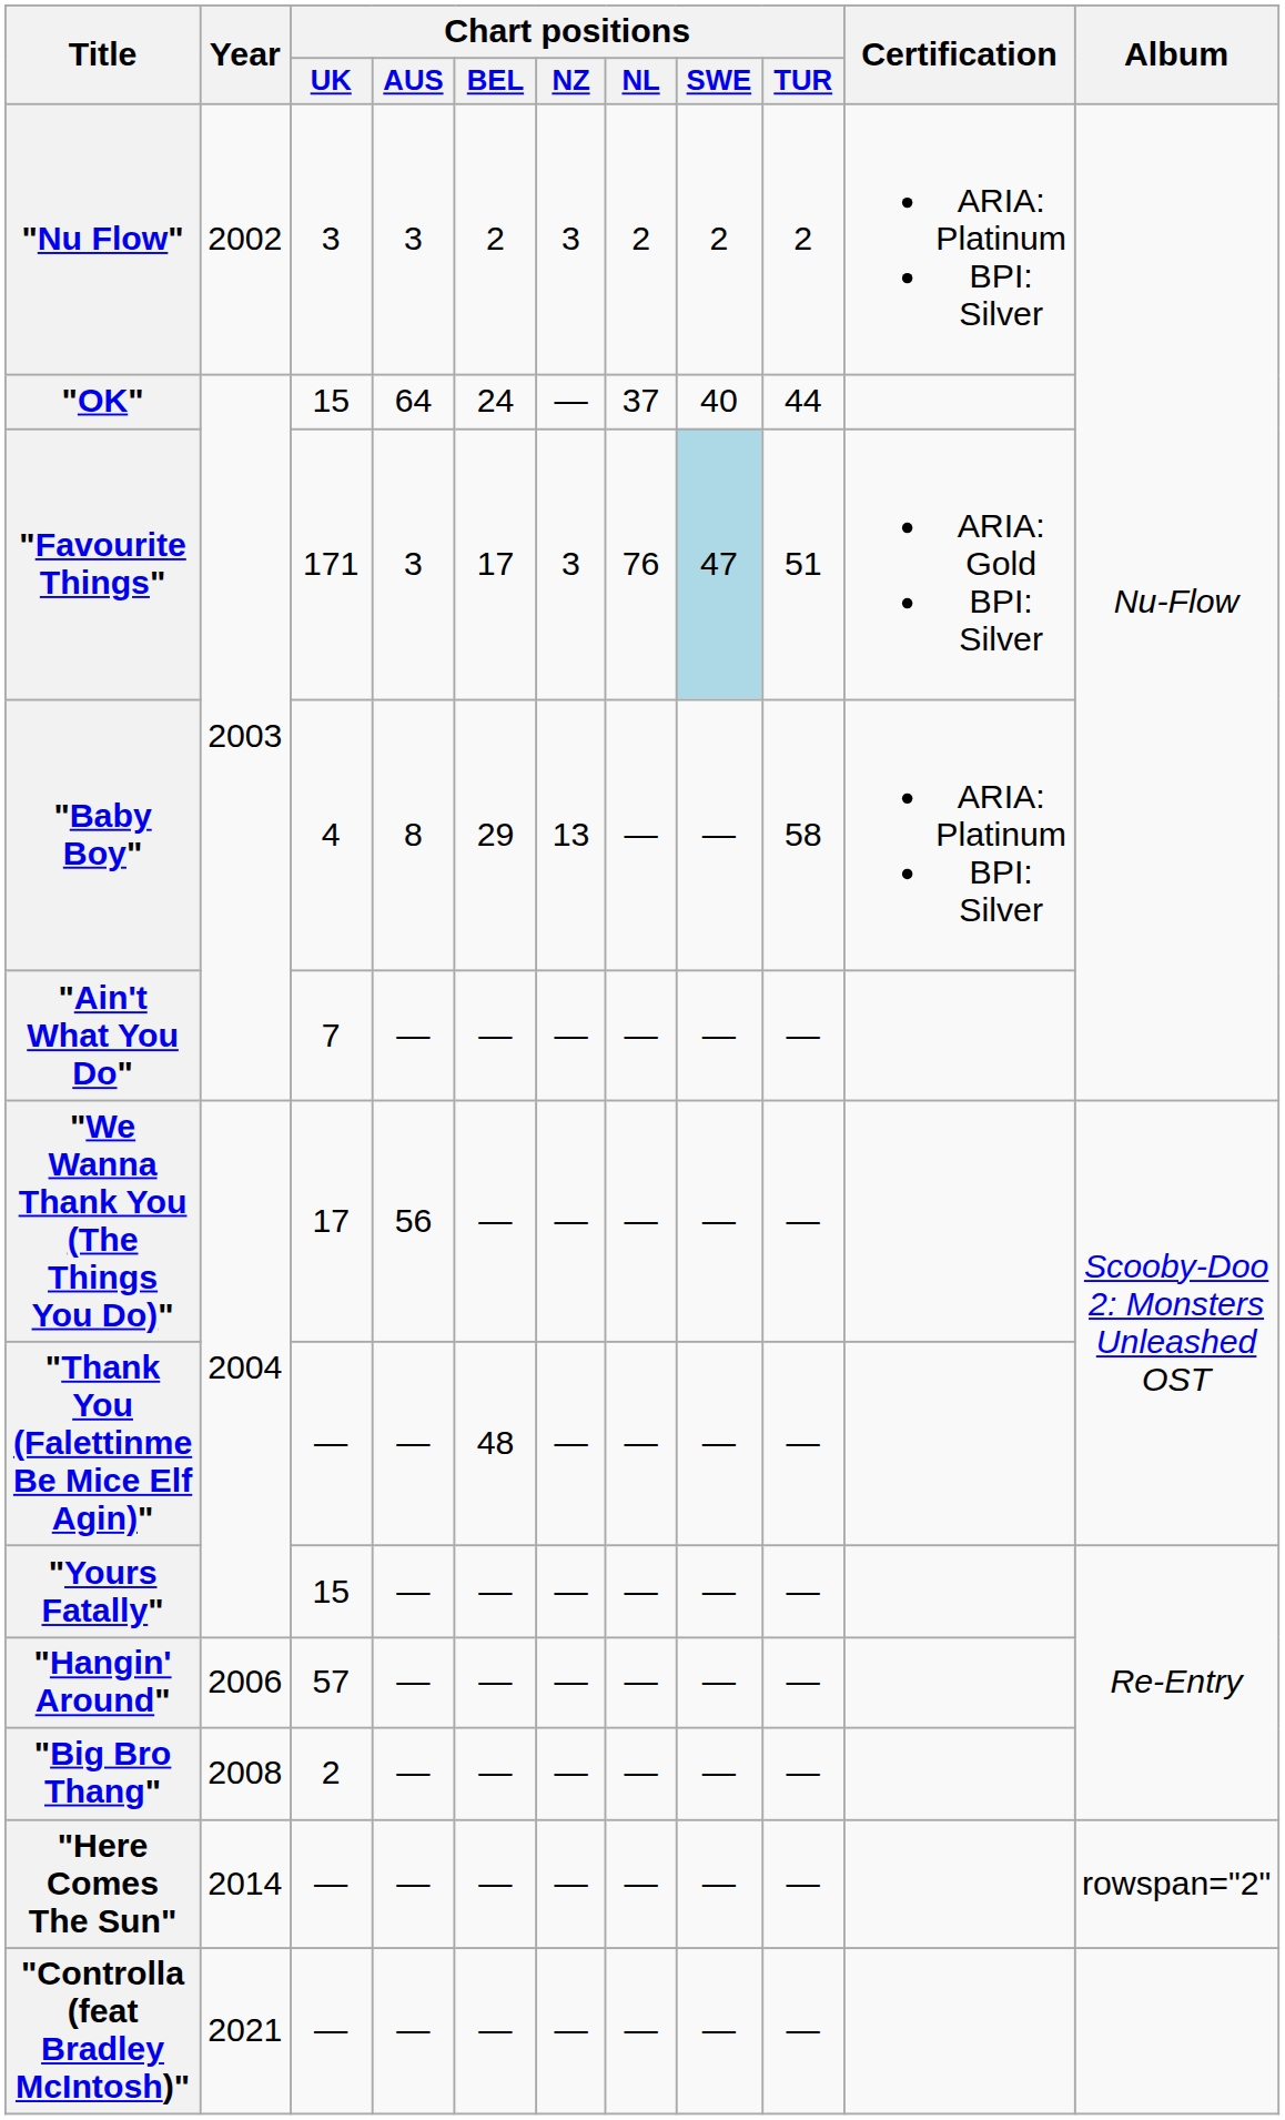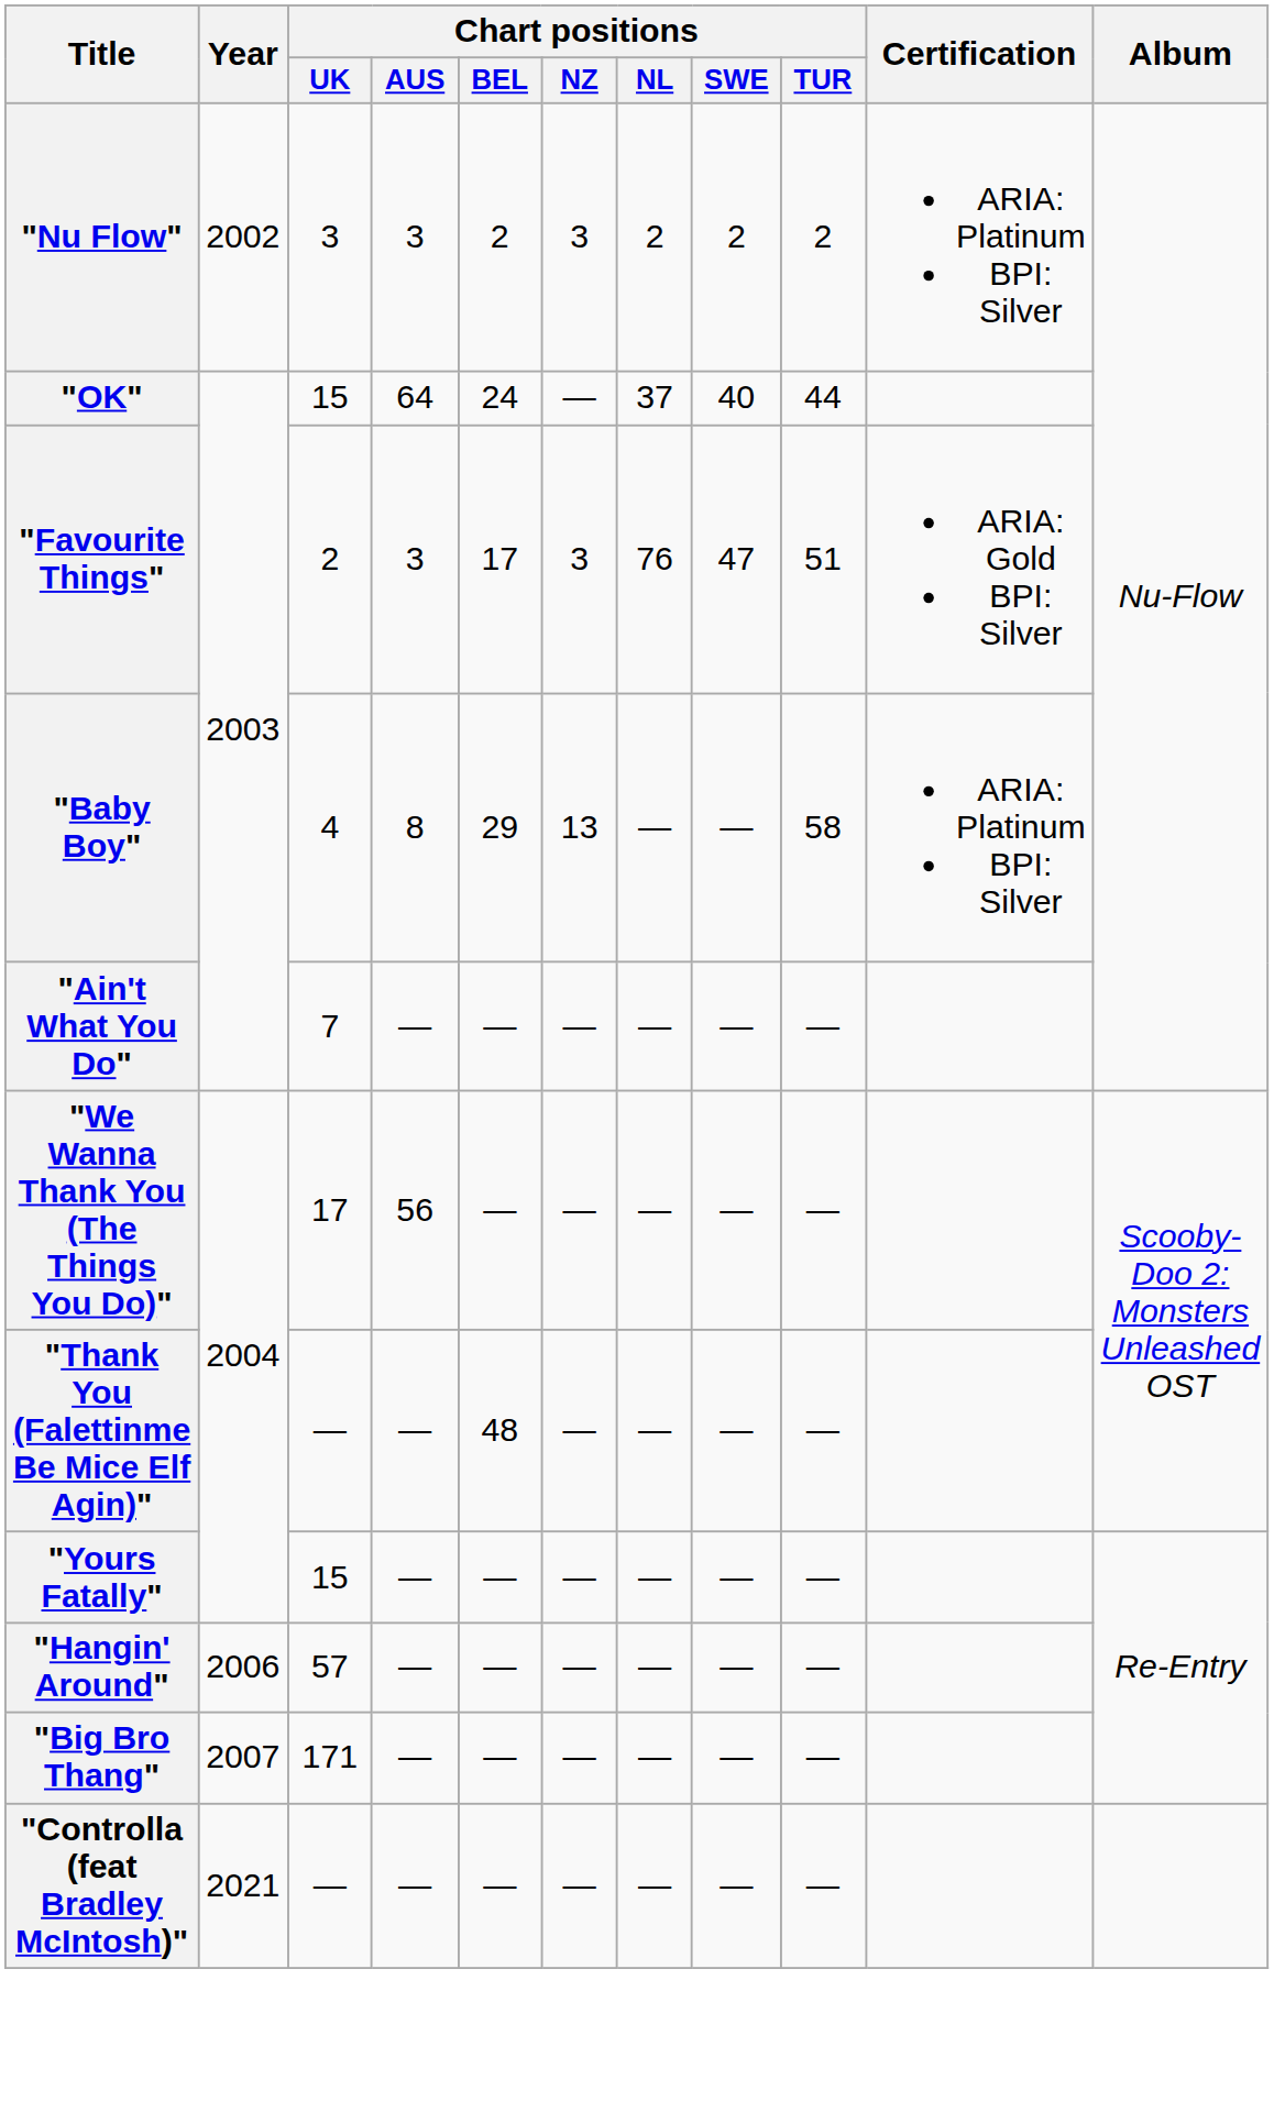"Favourite Things" | Chart positions / UK: 171 -> 2
"Favourite Things" | Chart positions / SWE: lightblue background -> no background
"Big Bro Thang" | Year: 2008 -> 2007
"Big Bro Thang" | Chart positions / UK: 2 -> 171
- row: "Here Comes The Sun" | 2014 | — | — | — | — | — | — | — | rowspan="2"
